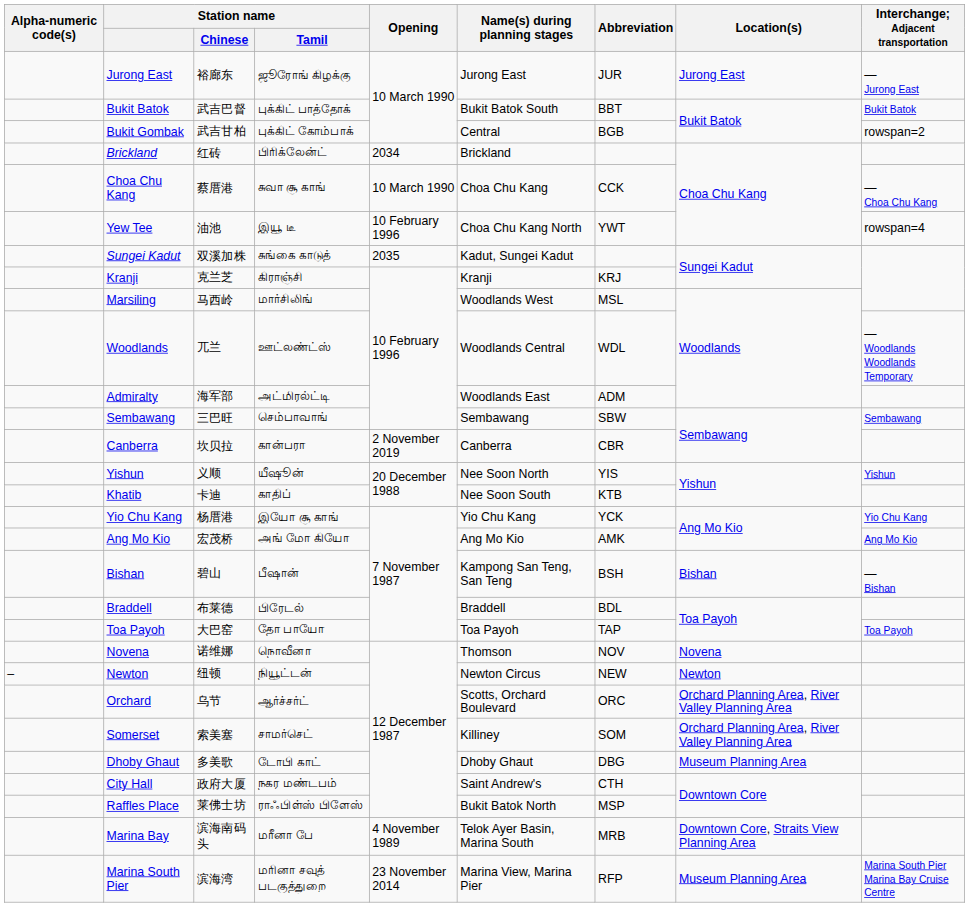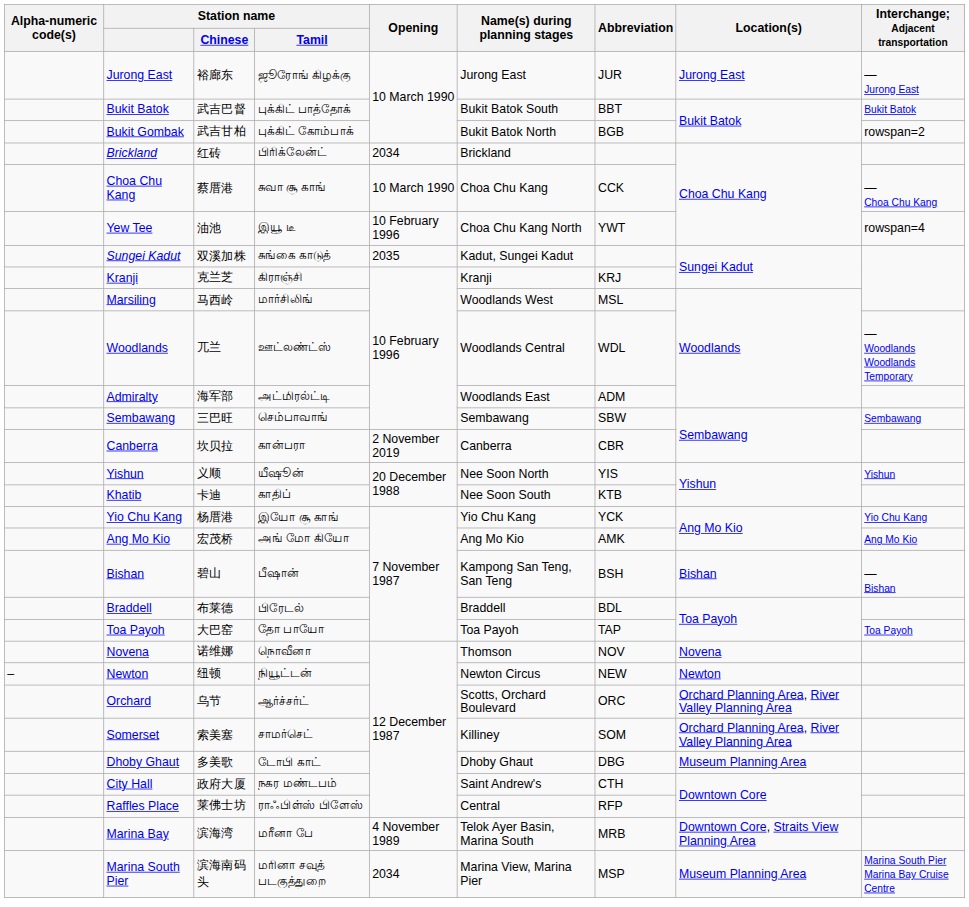Bukit Gombak | Name(s) during planning stages: Central -> Bukit Batok North
Raffles Place | Name(s) during planning stages: Bukit Batok North -> Central
Raffles Place | Abbreviation: MSP -> RFP
Marina Bay | Station name / Chinese: 滨海南码头 -> 滨海湾
Marina South Pier | Station name / Chinese: 滨海湾 -> 滨海南码头
Marina South Pier | Opening: 23 November 2014 -> 2034
Marina South Pier | Abbreviation: RFP -> MSP
